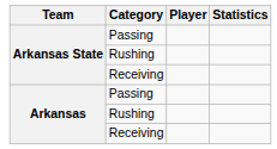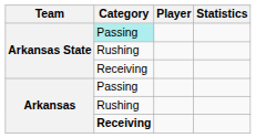Arkansas State / Passing | Category: no background -> paleturquoise background
Arkansas / Receiving | Category: normal -> bold
